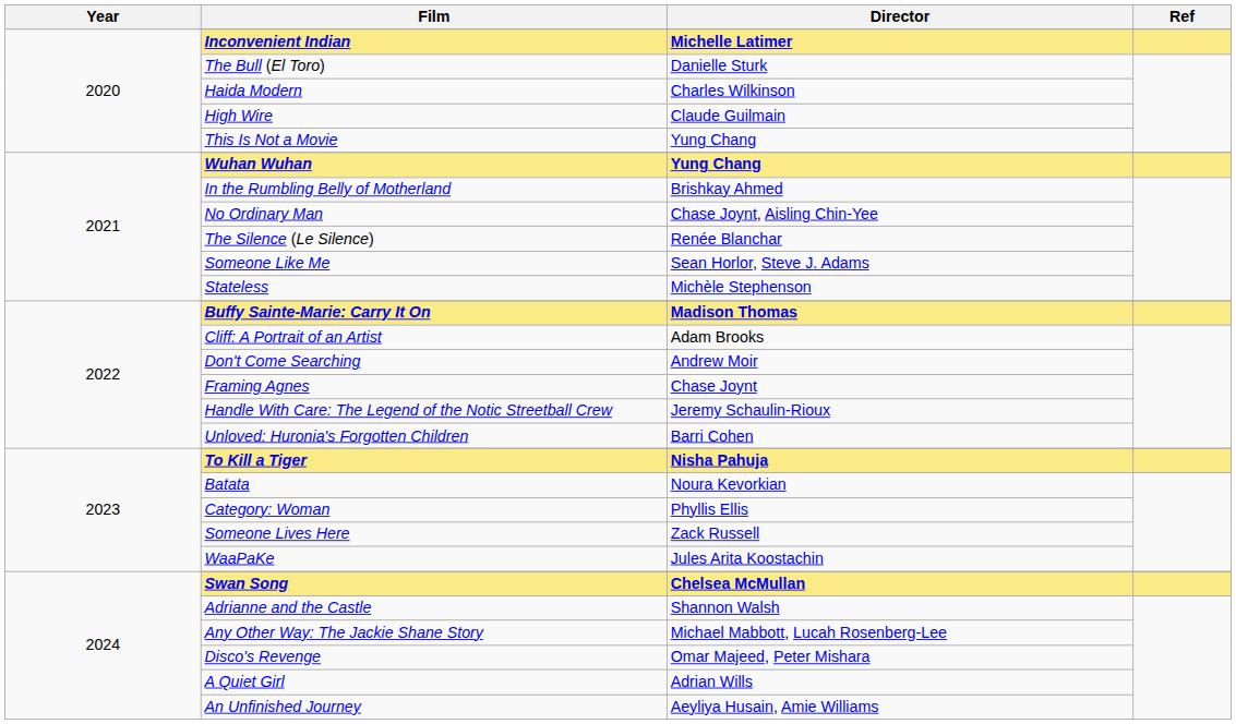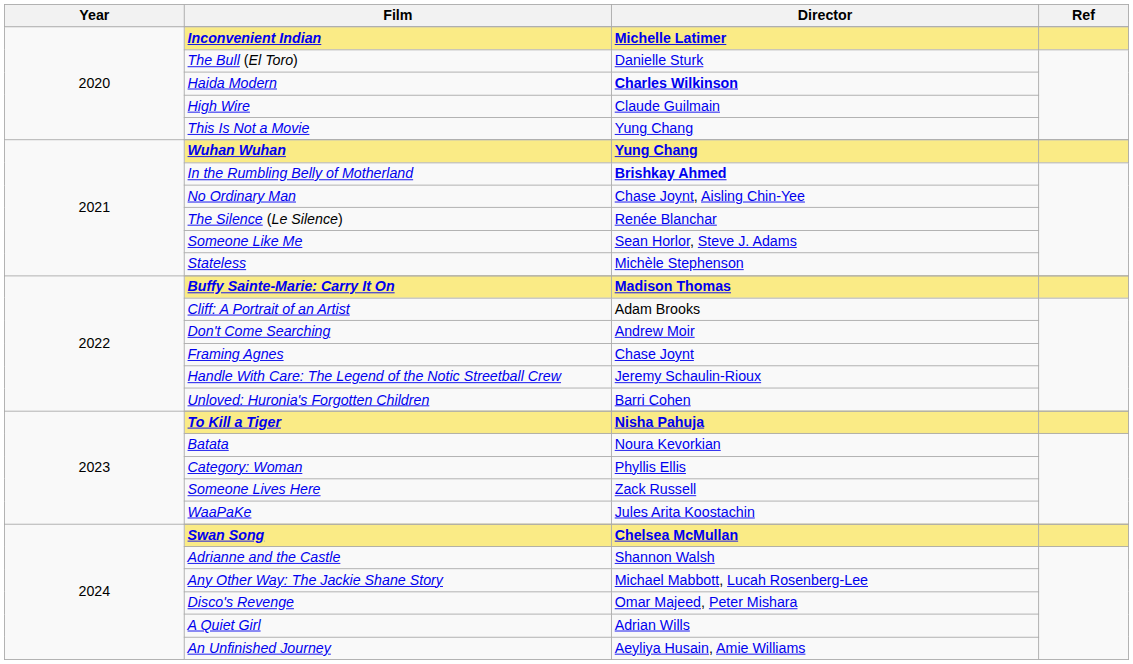Haida Modern | Director: normal -> bold
In the Rumbling Belly of Motherland | Director: normal -> bold
